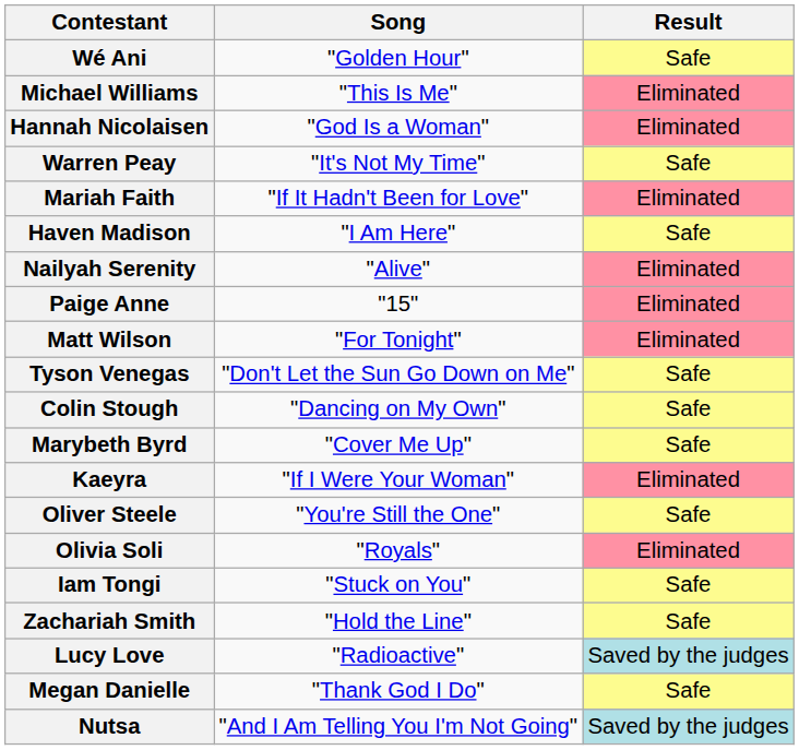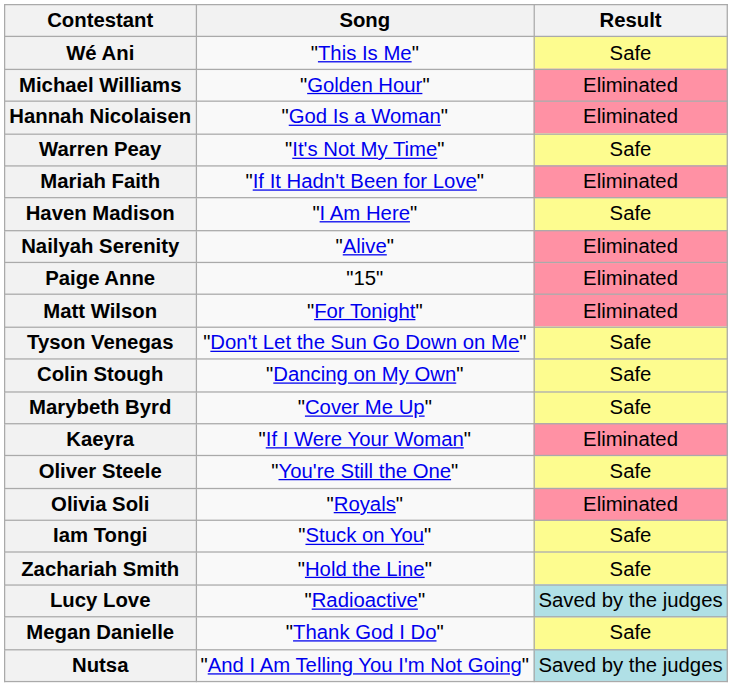Wé Ani | Song: "Golden Hour" -> "This Is Me"
Michael Williams | Song: "This Is Me" -> "Golden Hour"
